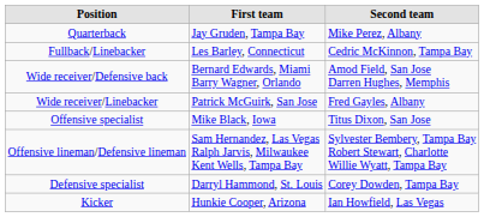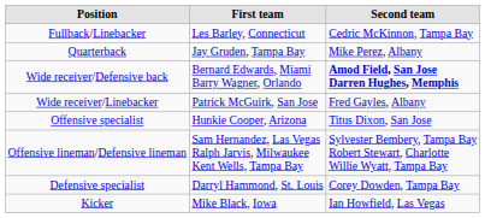rows swapped: Quarterback <-> Fullback/Linebacker
Wide receiver/Defensive back | Second team: normal -> bold
Offensive specialist | First team: Mike Black, Iowa -> Hunkie Cooper, Arizona
Kicker | First team: Hunkie Cooper, Arizona -> Mike Black, Iowa
